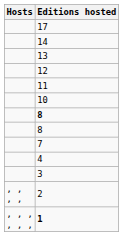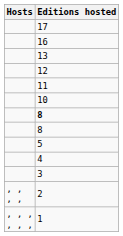row 3 | Editions hosted: 14 -> 16
row 10 | Editions hosted: 7 -> 5
row 14 | Editions hosted: bold -> normal
